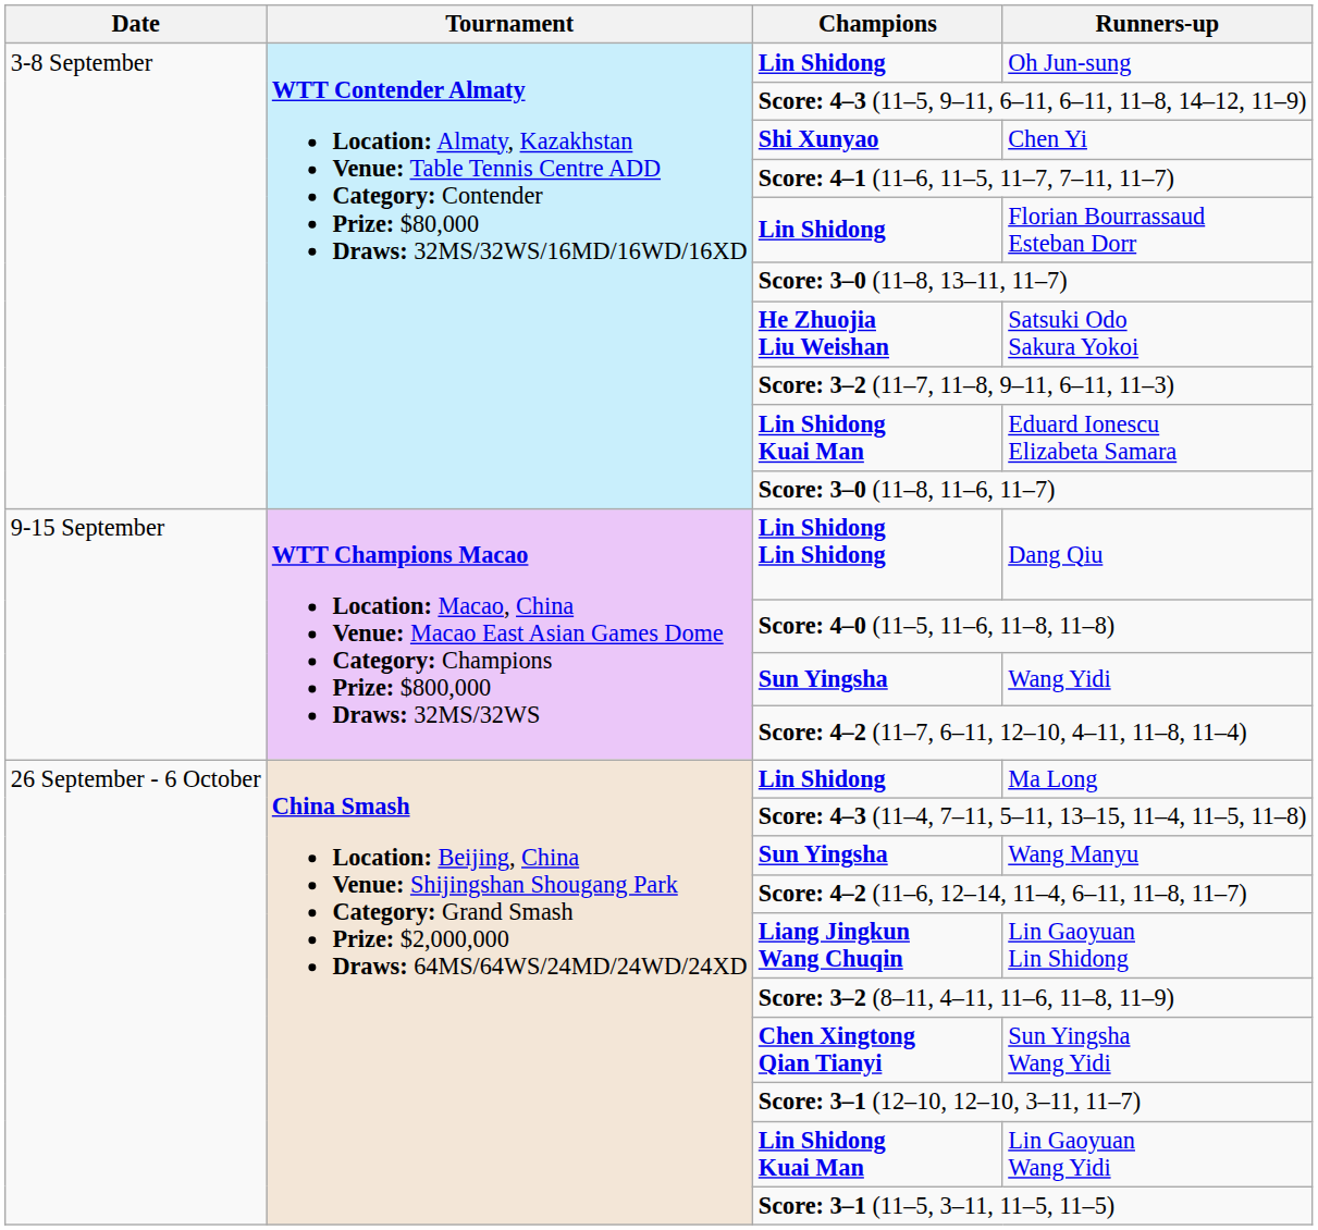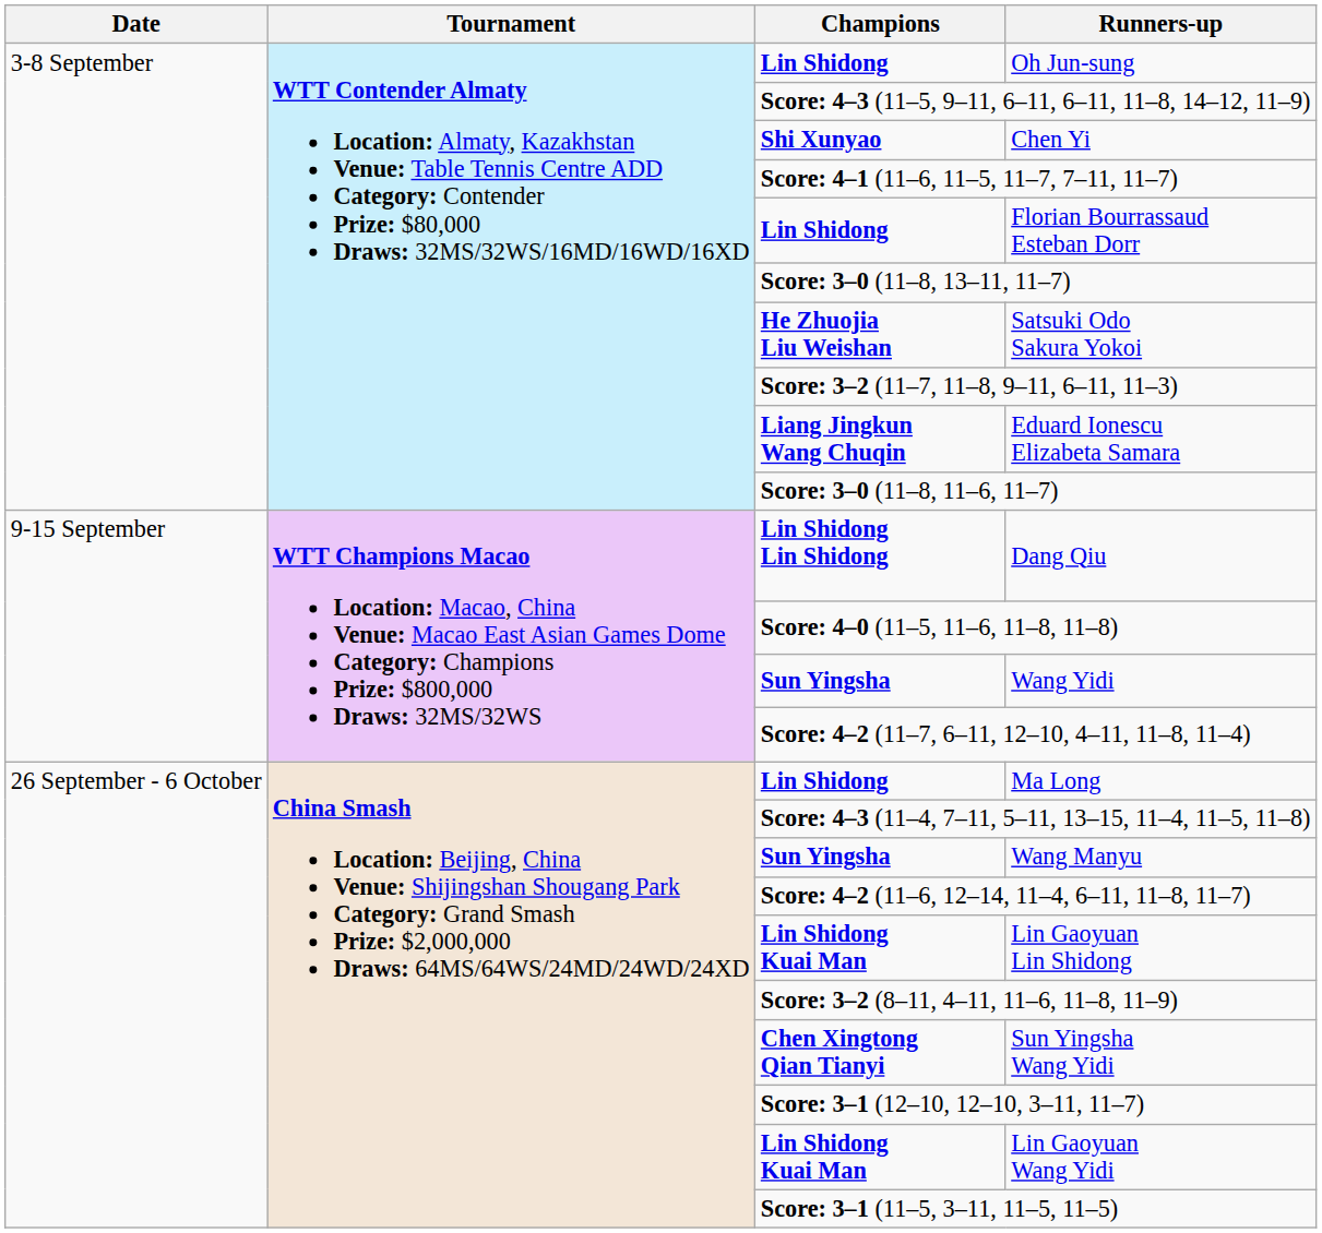Eduard Ionescu Elizabeta Samara | Champions: Lin Shidong Kuai Man -> Liang Jingkun Wang Chuqin
Lin Gaoyuan Lin Shidong | Champions: Liang Jingkun Wang Chuqin -> Lin Shidong Kuai Man
